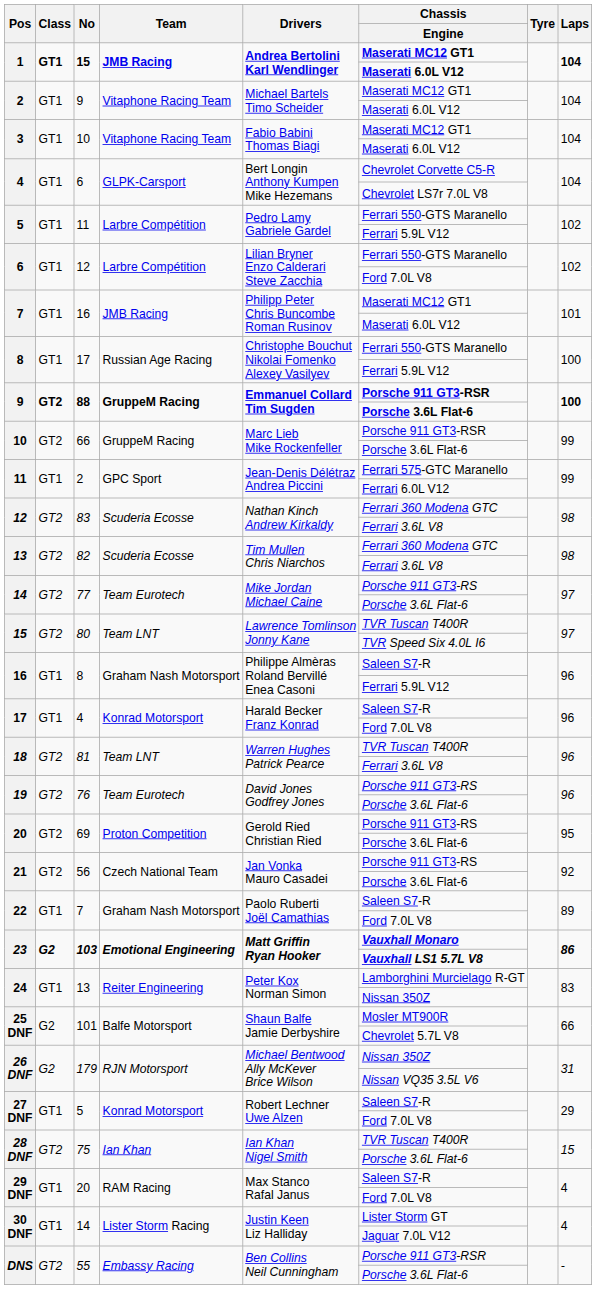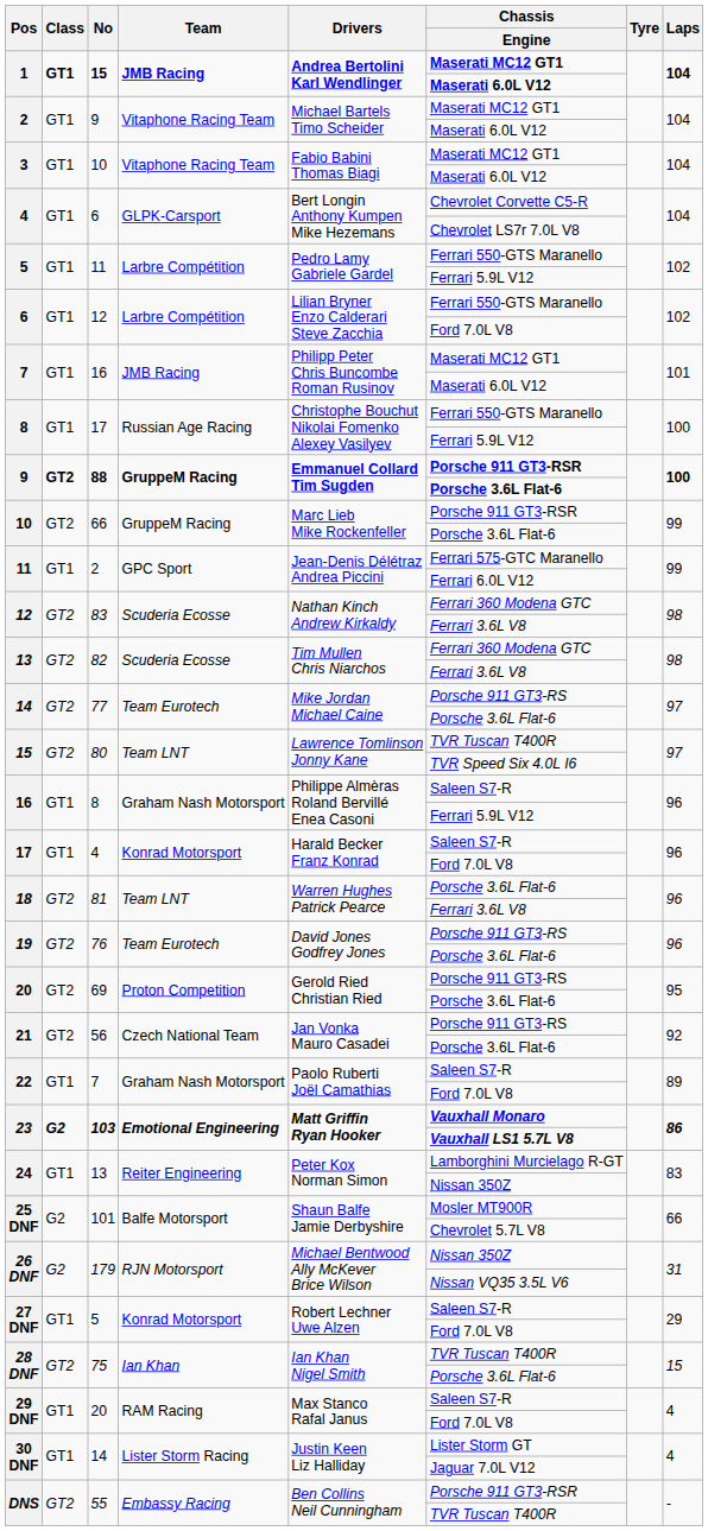row 37 | Chassis / Engine: TVR Tuscan T400R -> Porsche 3.6L Flat-6
row 64 | Chassis / Engine: Porsche 3.6L Flat-6 -> TVR Tuscan T400R
